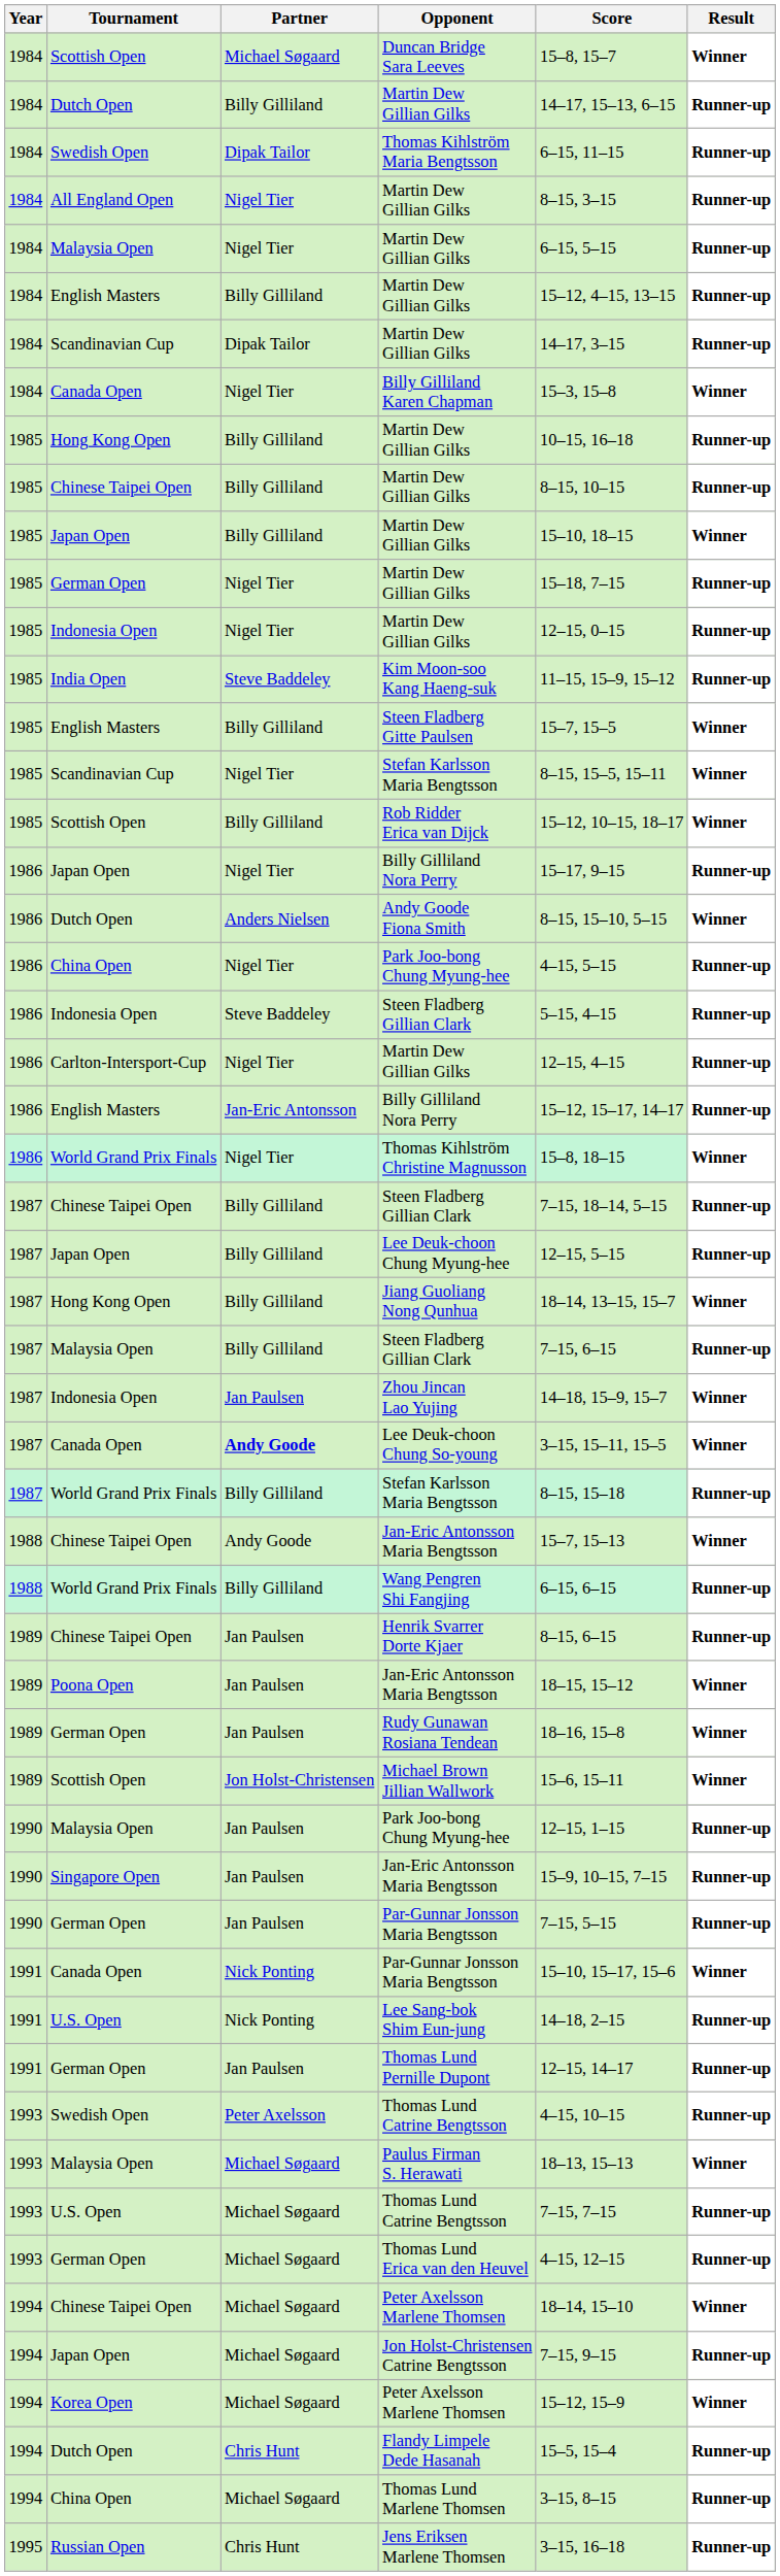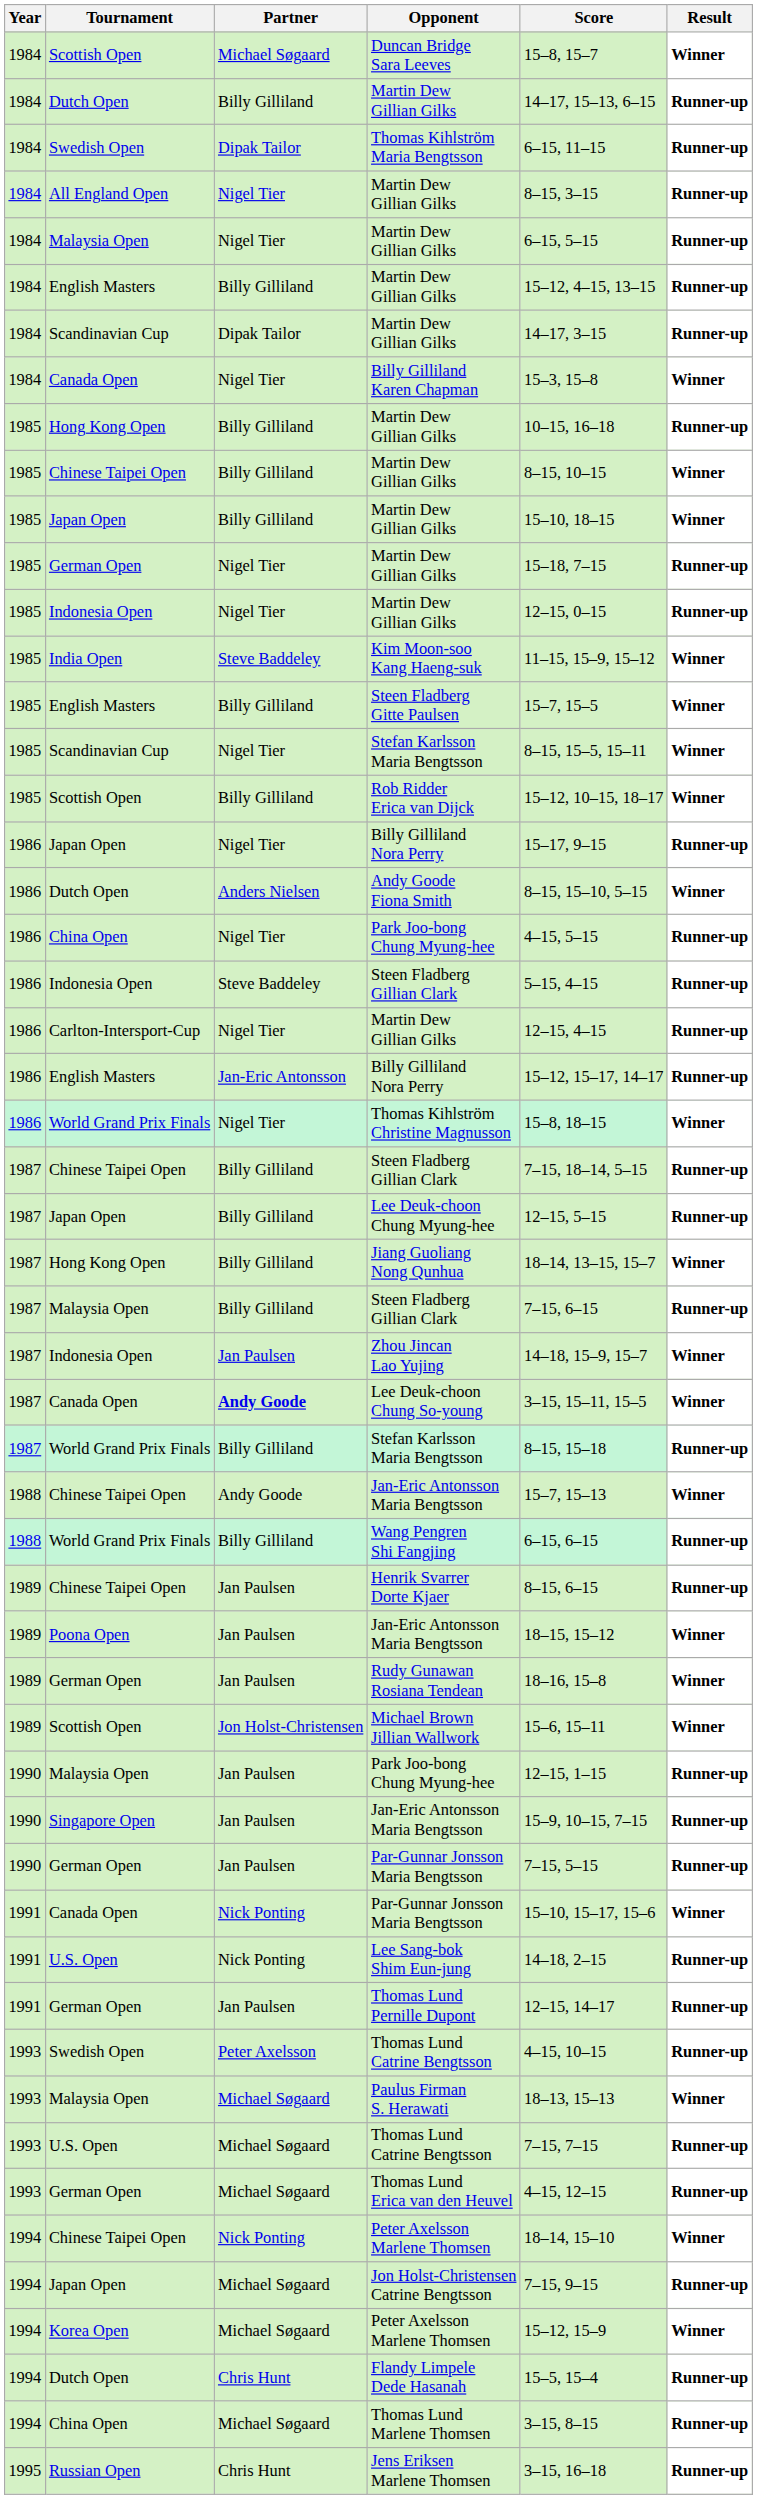Chinese Taipei Open / Martin Dew Gillian Gilks | Result: Runner-up -> Winner
Kim Moon-soo Kang Haeng-suk | Result: Runner-up -> Winner
Chinese Taipei Open / Peter Axelsson Marlene Thomsen | Partner: Michael Søgaard -> Nick Ponting
